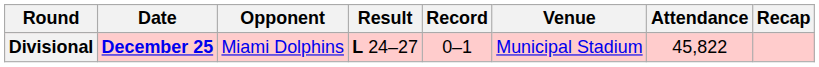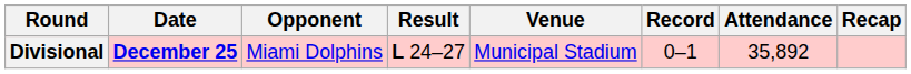columns swapped: Record <-> Venue
Divisional | Attendance: 45,822 -> 35,892
